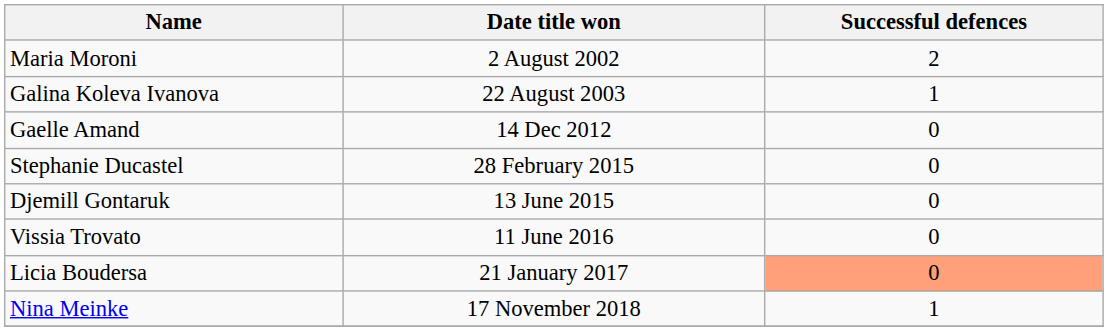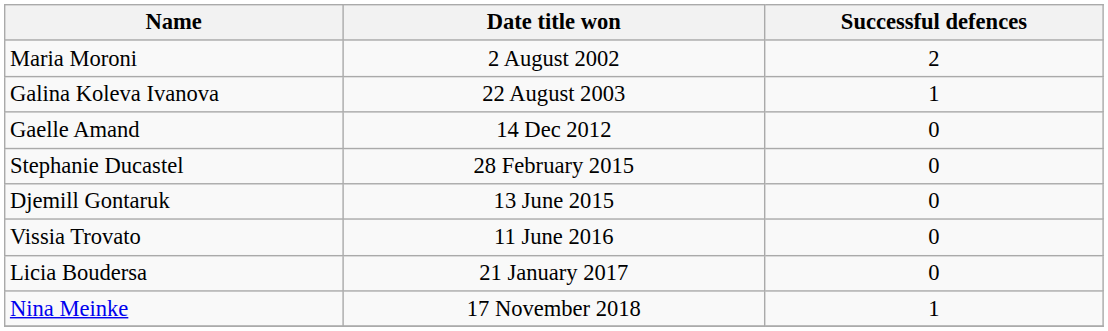Licia Boudersa | Successful defences: lightsalmon background -> no background
